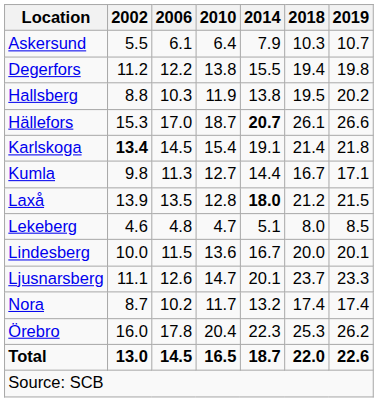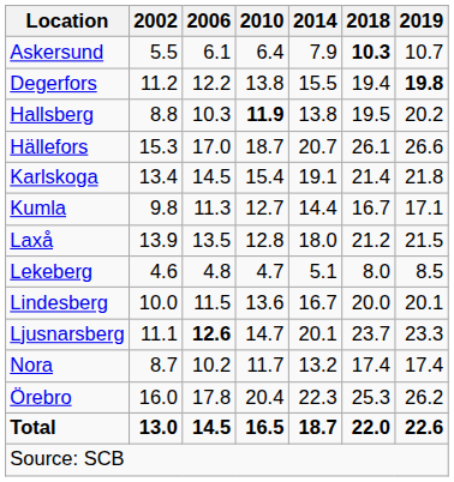Askersund | 2018: normal -> bold
Degerfors | 2019: normal -> bold
Hallsberg | 2010: normal -> bold
Hällefors | 2014: bold -> normal
Karlskoga | 2002: bold -> normal
Laxå | 2014: bold -> normal
Ljusnarsberg | 2006: normal -> bold
